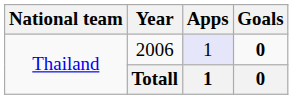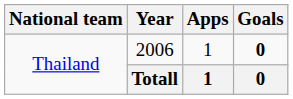Thailand / 2006 | Apps: lavender background -> no background
